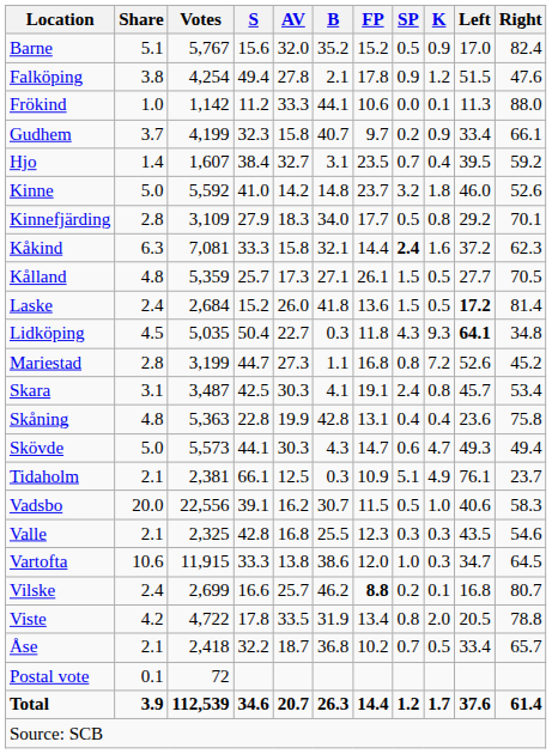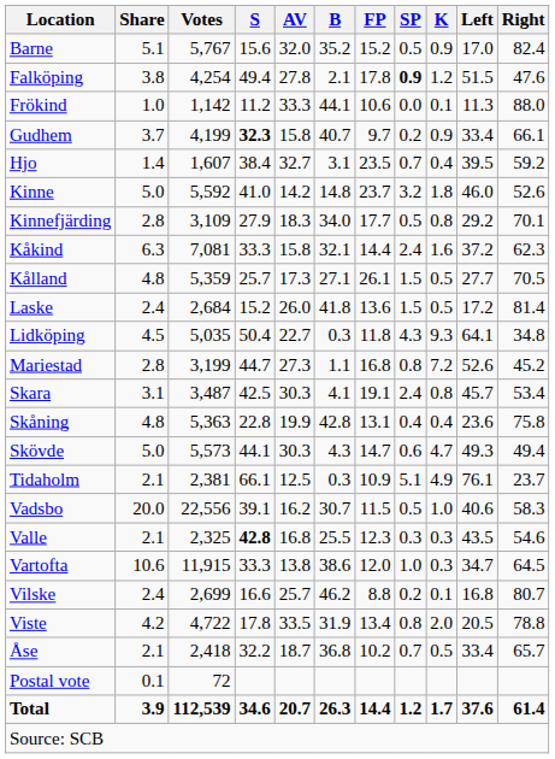Falköping | SP: normal -> bold
Gudhem | S: normal -> bold
Kåkind | SP: bold -> normal
Laske | Left: bold -> normal
Lidköping | Left: bold -> normal
Valle | S: normal -> bold
Vilske | FP: bold -> normal
